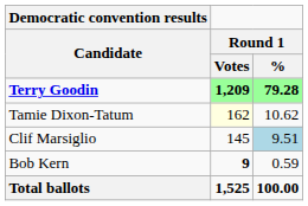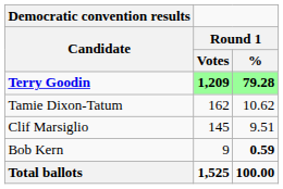Tamie Dixon-Tatum | Round 1 / Votes: lightyellow background -> no background
Clif Marsiglio | Round 1 / %: lightblue background -> no background
Bob Kern | Round 1 / Votes: bold -> normal
Bob Kern | Round 1 / %: normal -> bold
